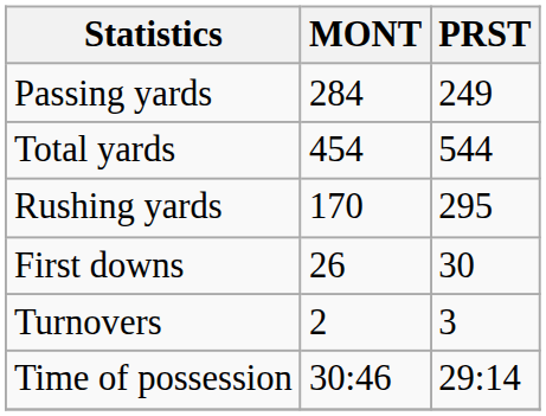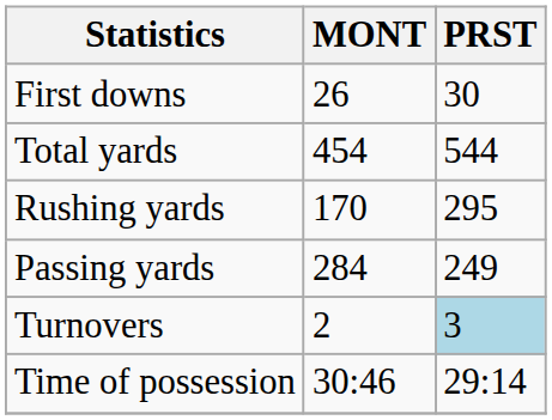rows swapped: First downs <-> Passing yards
Turnovers | PRST: no background -> lightblue background
